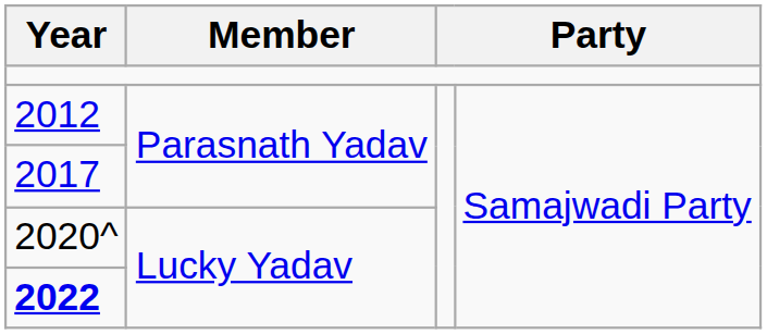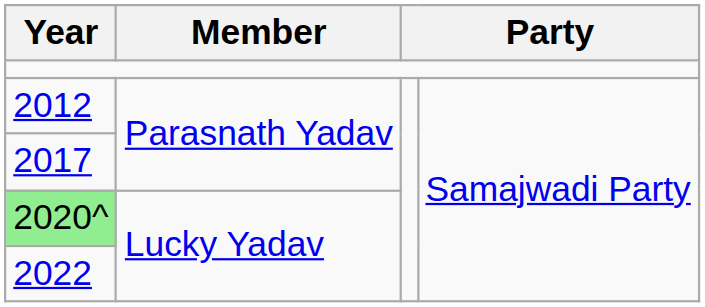2020^ | Year: no background -> lightgreen background
2022 | Year: bold -> normal
